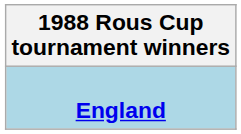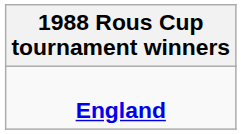row 2 | column 1: lightblue background -> no background
